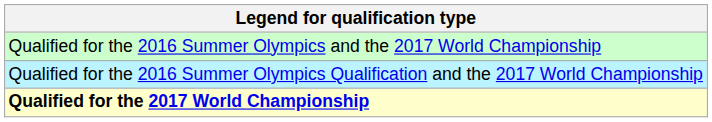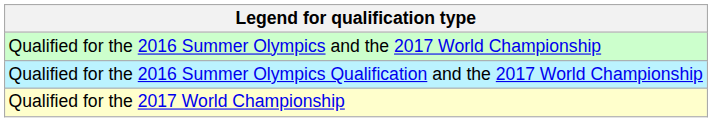row 4 | column 1: bold -> normal
